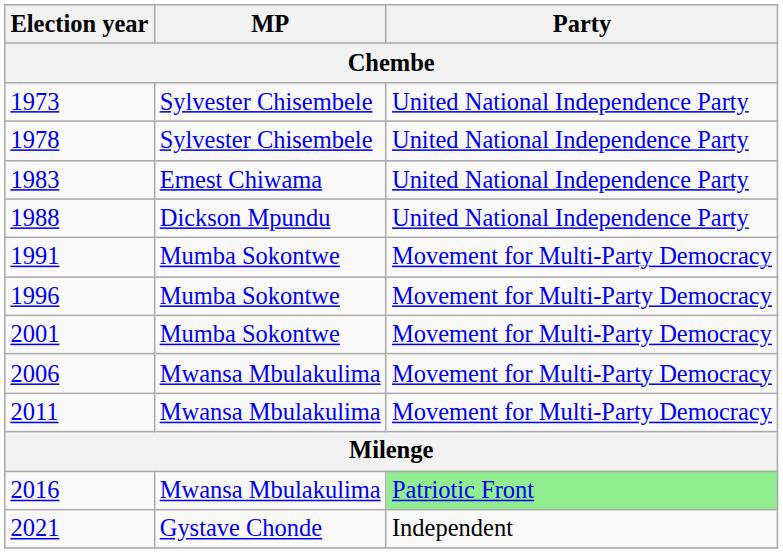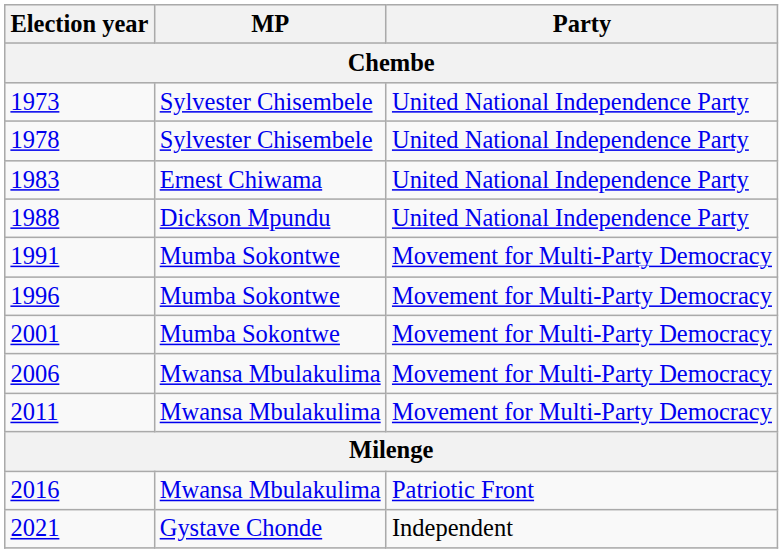2016 | Party: lightgreen background -> no background
